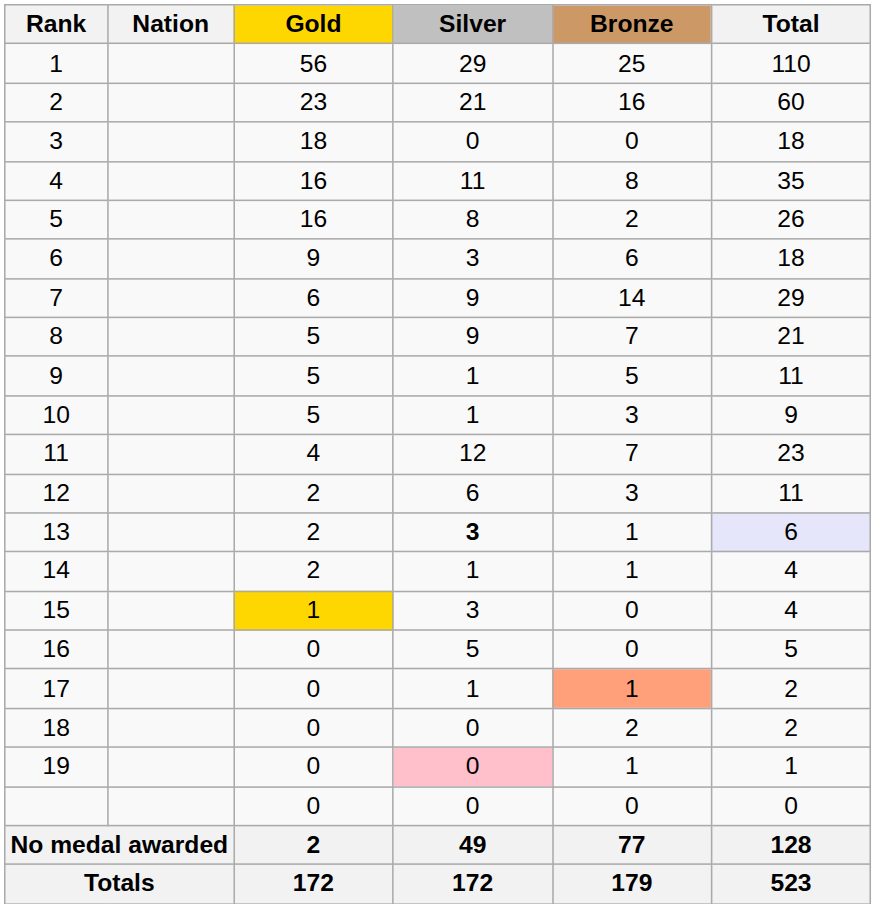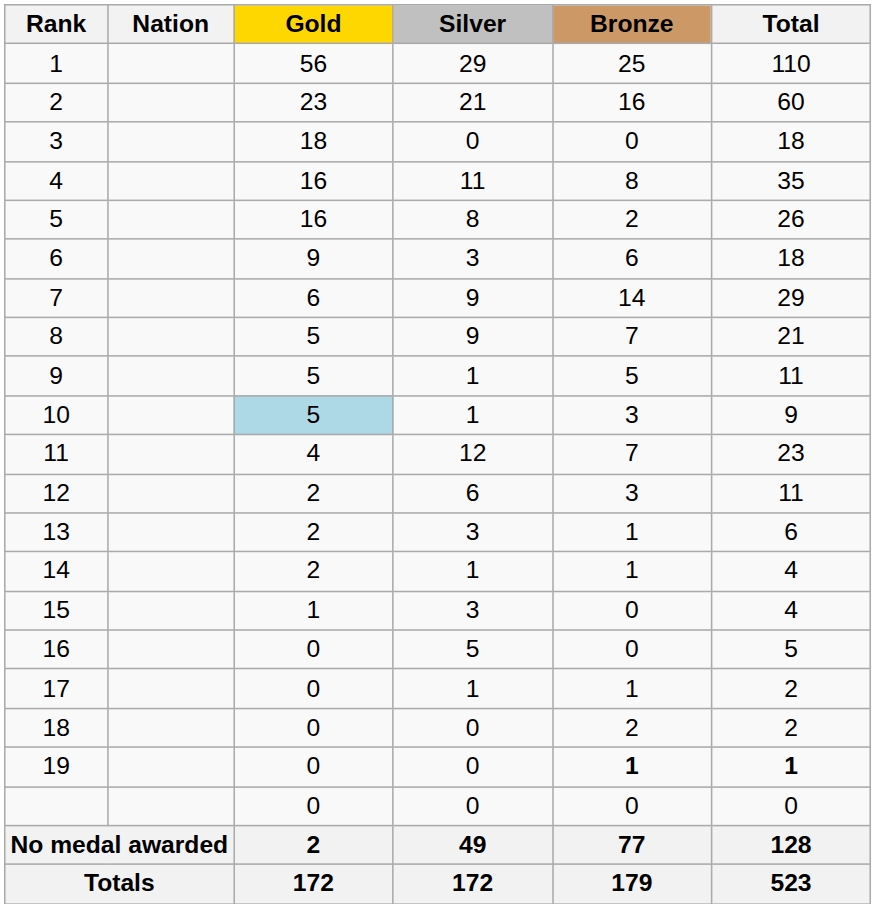10 | Gold: no background -> lightblue background
13 | Silver: bold -> normal
13 | Total: lavender background -> no background
15 | Gold: gold background -> no background
17 | Bronze: lightsalmon background -> no background
19 | Silver: pink background -> no background
19 | Bronze: normal -> bold
19 | Total: normal -> bold
